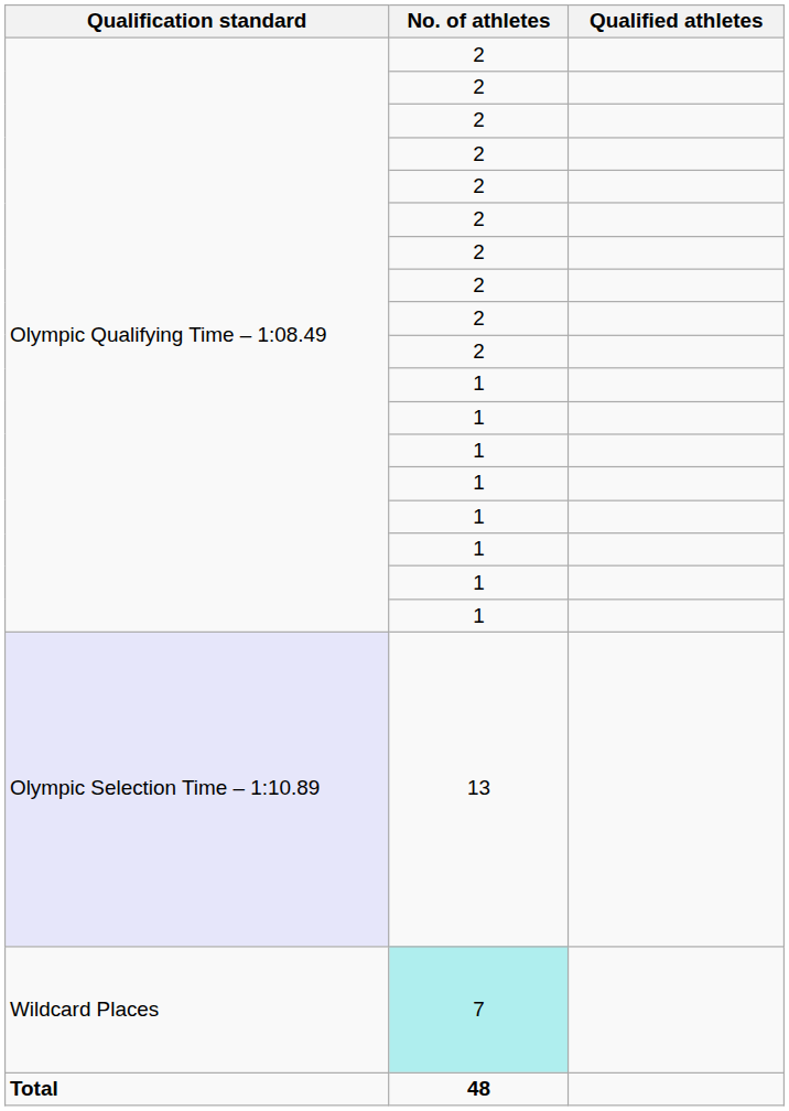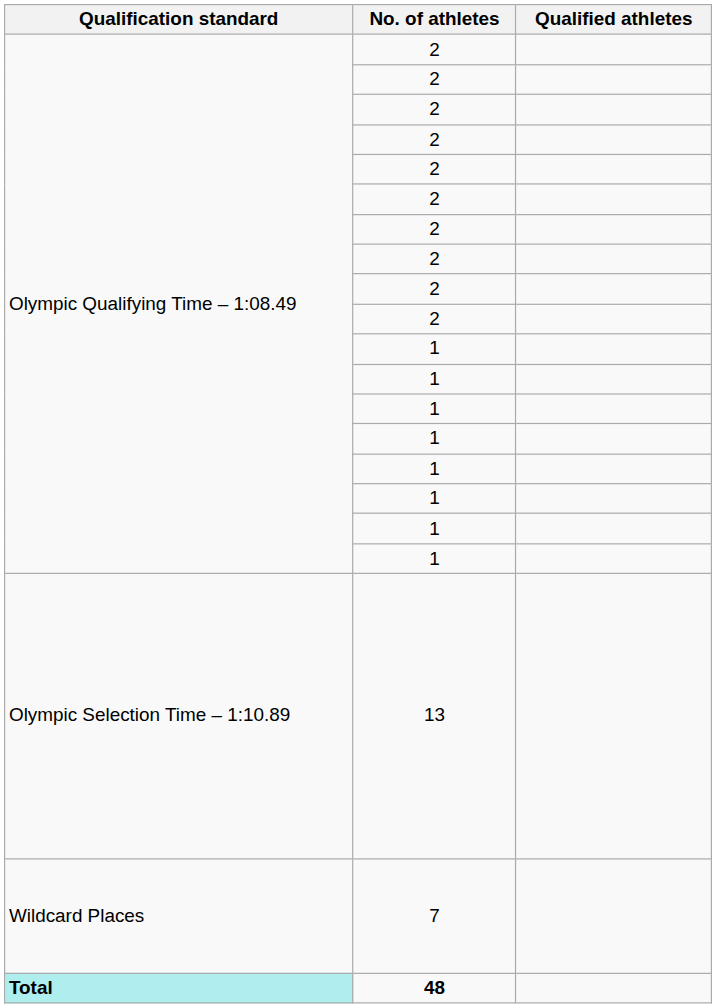13 | Qualification standard: lavender background -> no background
7 | No. of athletes: paleturquoise background -> no background
48 | Qualification standard: no background -> paleturquoise background
